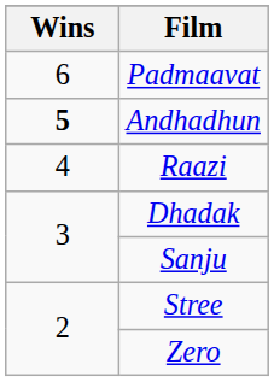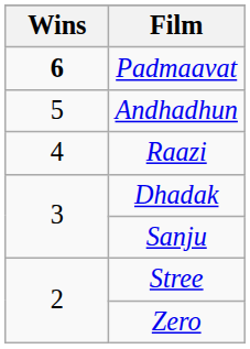Padmaavat | Wins: normal -> bold
Andhadhun | Wins: bold -> normal
